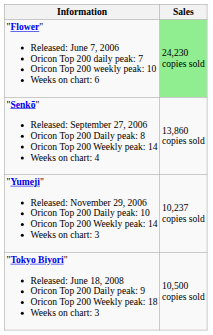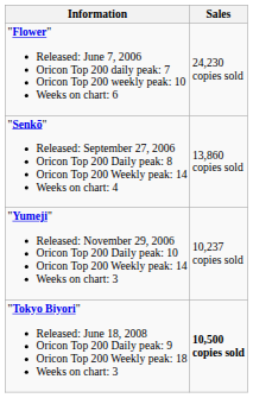row 2 | Sales: lightgreen background -> no background
row 5 | Sales: normal -> bold
